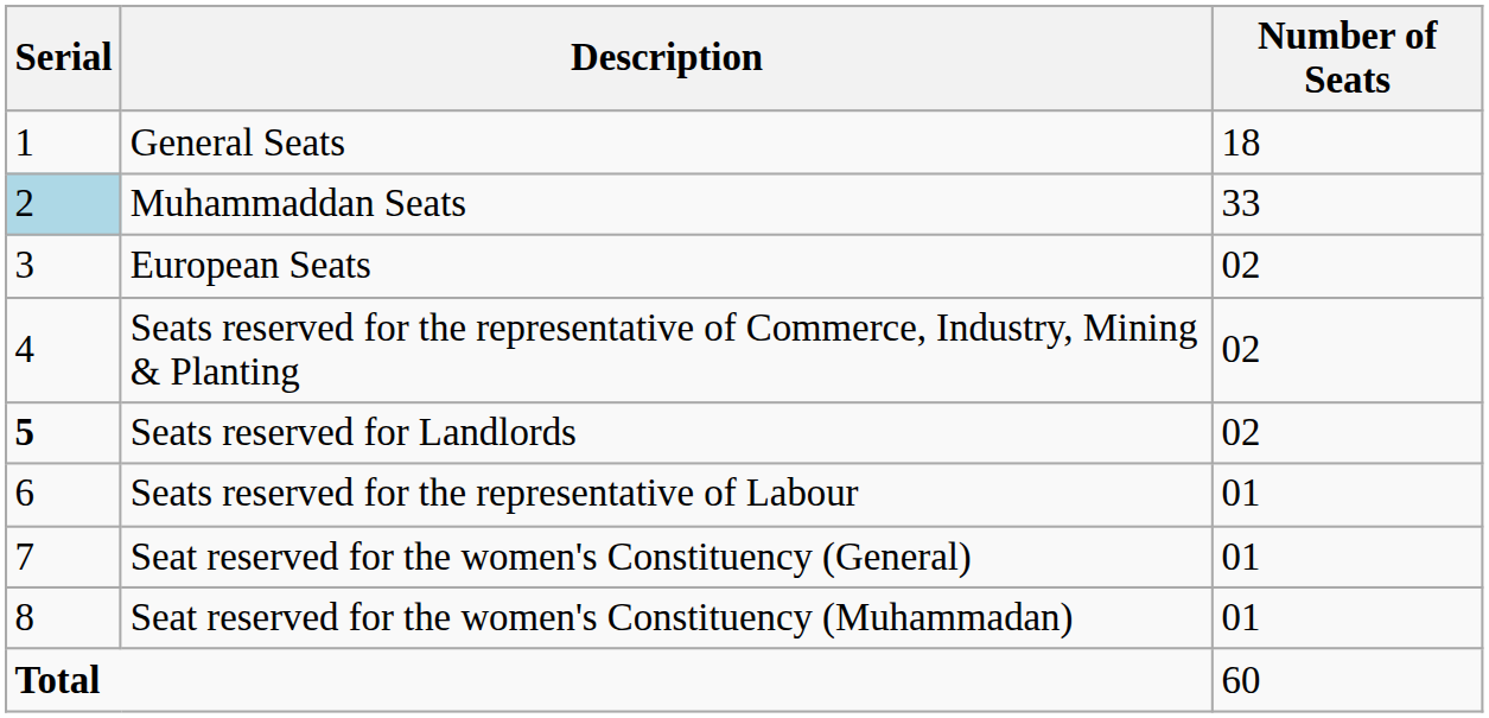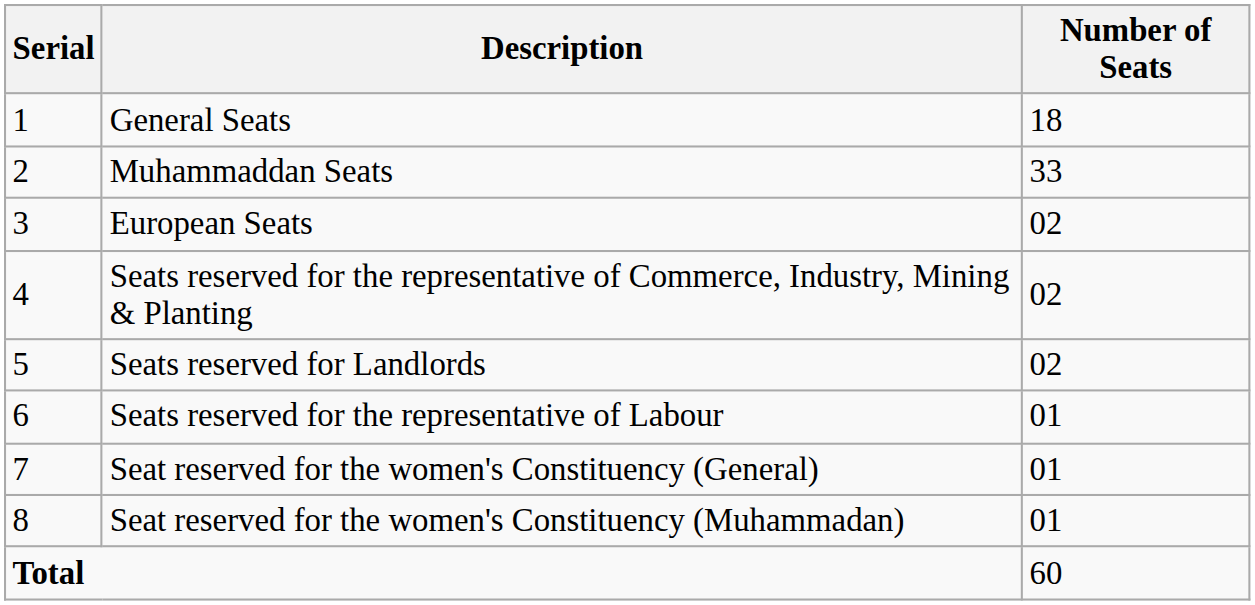Muhammaddan Seats | Serial: lightblue background -> no background
Seats reserved for Landlords | Serial: bold -> normal
